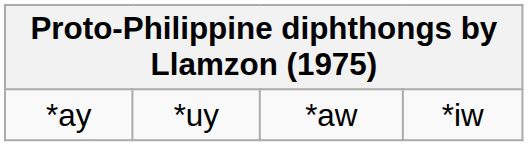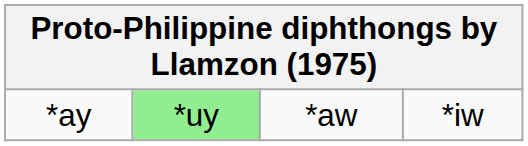*ay | column 2: no background -> lightgreen background
